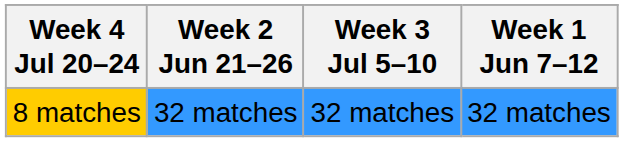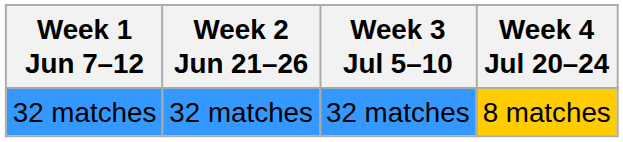columns swapped: Week 1 Jun 7–12 <-> Week 4 Jul 20–24
